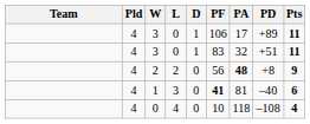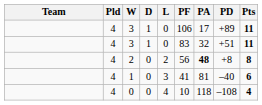columns swapped: D <-> L
row 4 | Pts: 9 -> 8
row 5 | PF: bold -> normal
